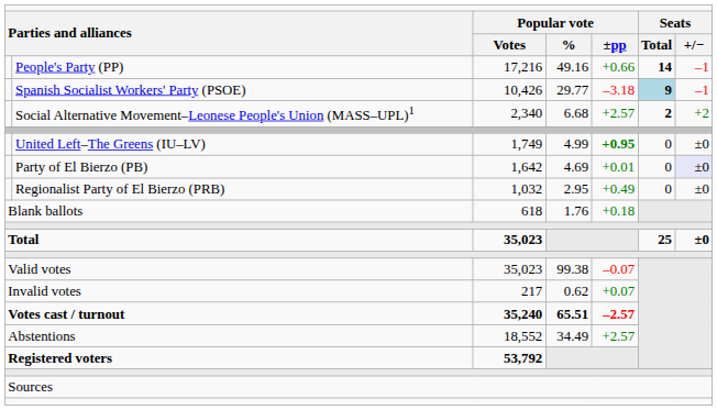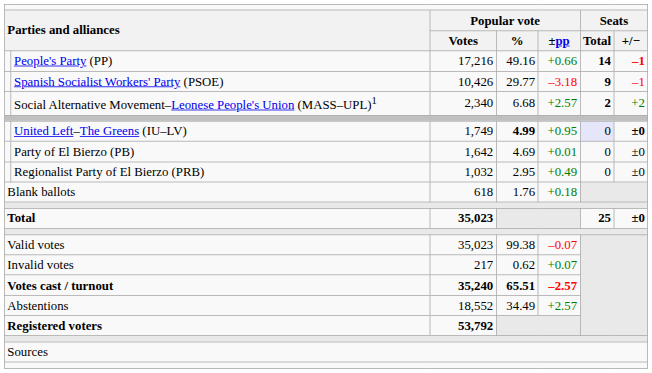People's Party (PP) | column 7: normal -> bold
Spanish Socialist Workers' Party (PSOE) | column 6: lightblue background -> no background
United Left–The Greens (IU–LV) | column 4: normal -> bold
United Left–The Greens (IU–LV) | column 5: bold -> normal
United Left–The Greens (IU–LV) | column 6: no background -> lavender background
United Left–The Greens (IU–LV) | column 7: normal -> bold
Party of El Bierzo (PB) | column 7: lavender background -> no background
